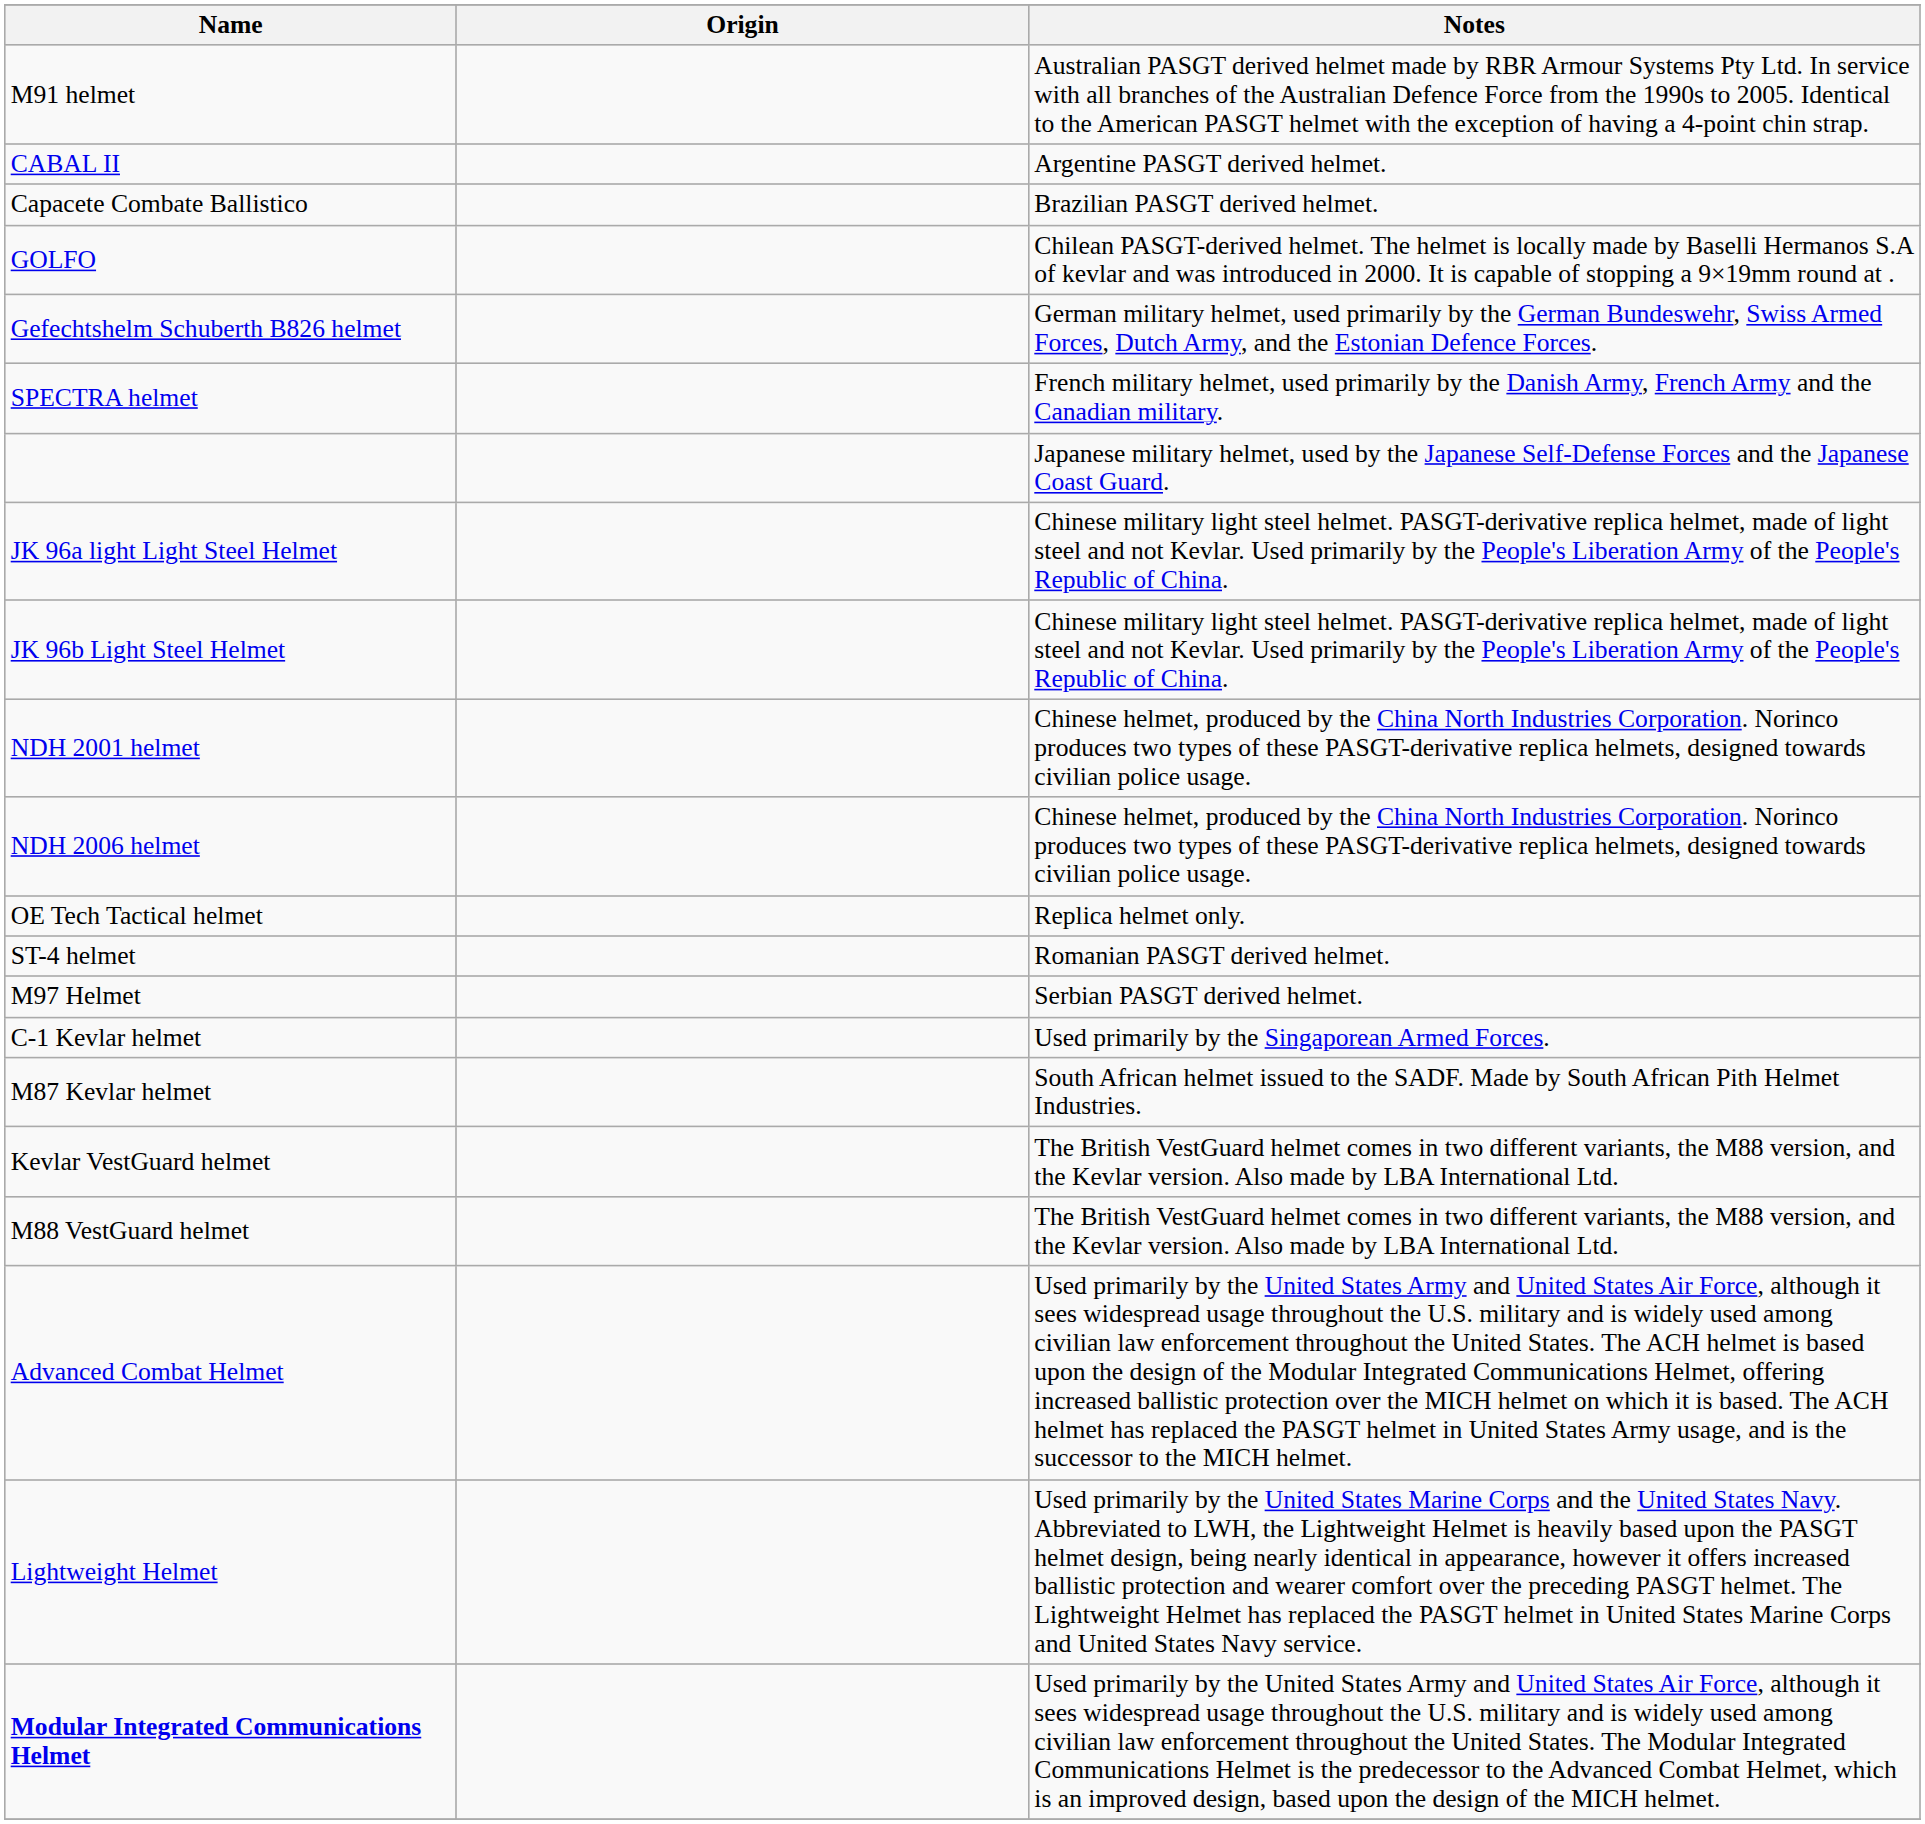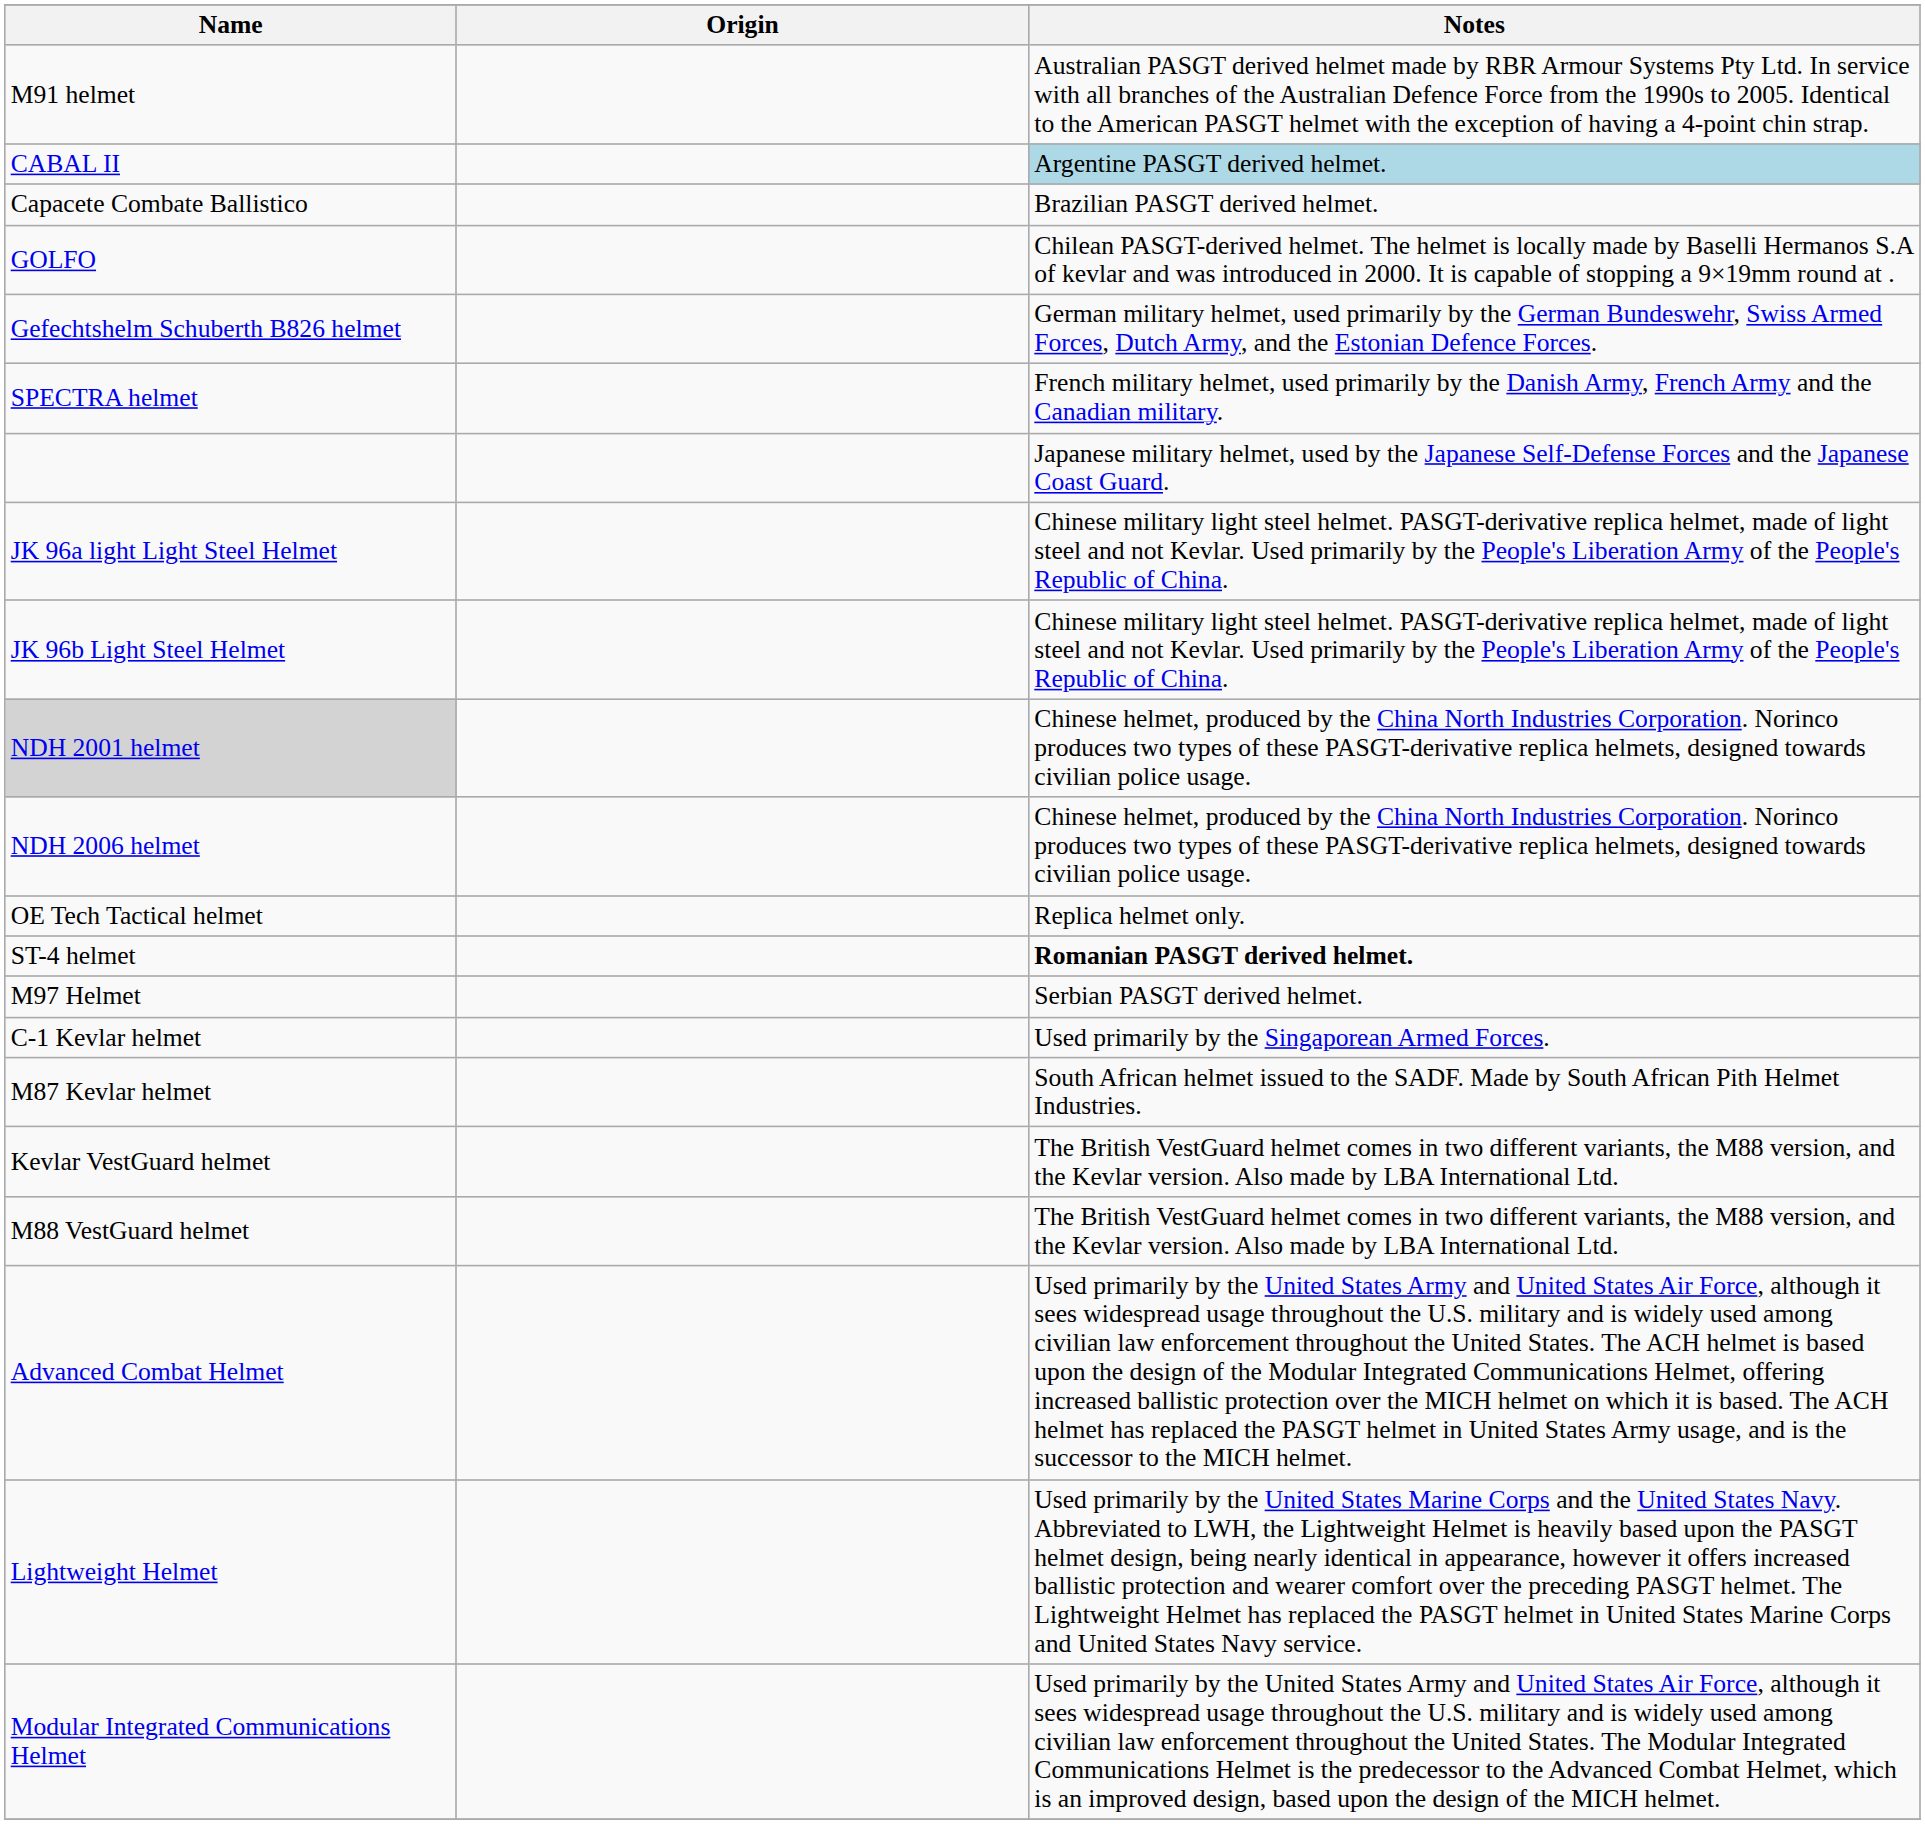CABAL II | Notes: no background -> lightblue background
NDH 2001 helmet | Name: no background -> lightgrey background
ST-4 helmet | Notes: normal -> bold
Modular Integrated Communications Helmet | Name: bold -> normal
